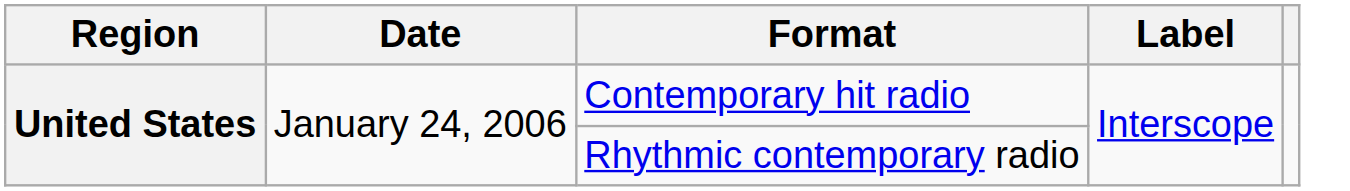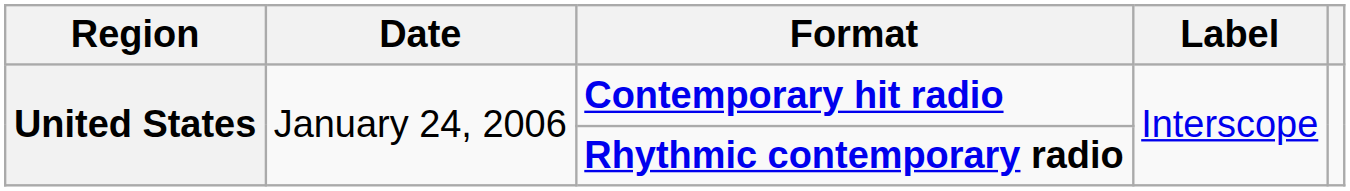Contemporary hit radio | Format: normal -> bold
Rhythmic contemporary radio | Format: normal -> bold
